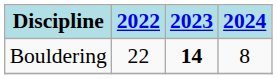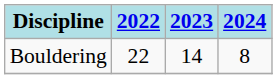Bouldering | 2023: bold -> normal
